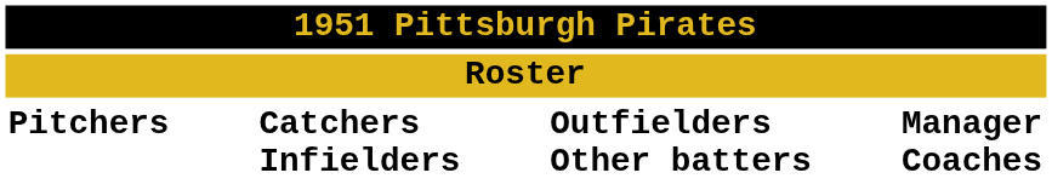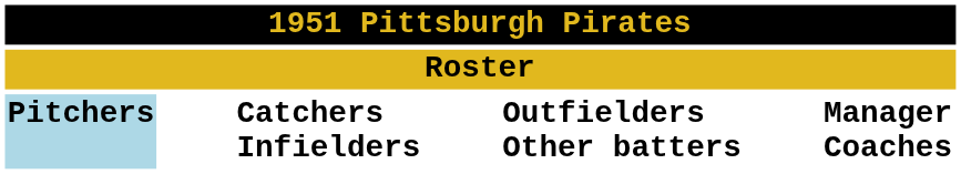Pitchers | column 1: no background -> lightblue background
